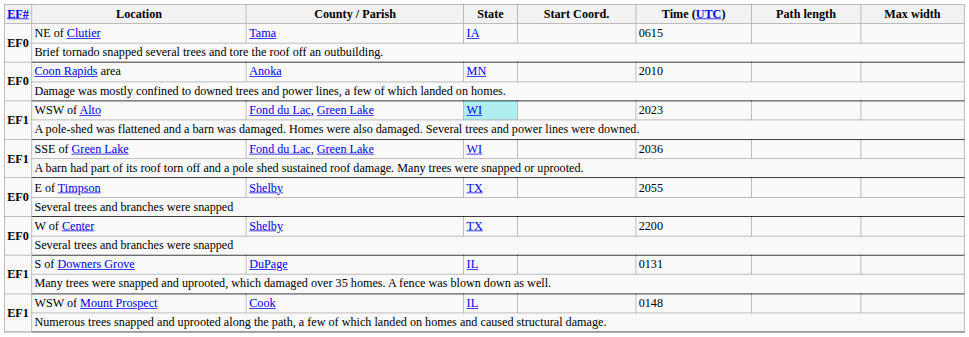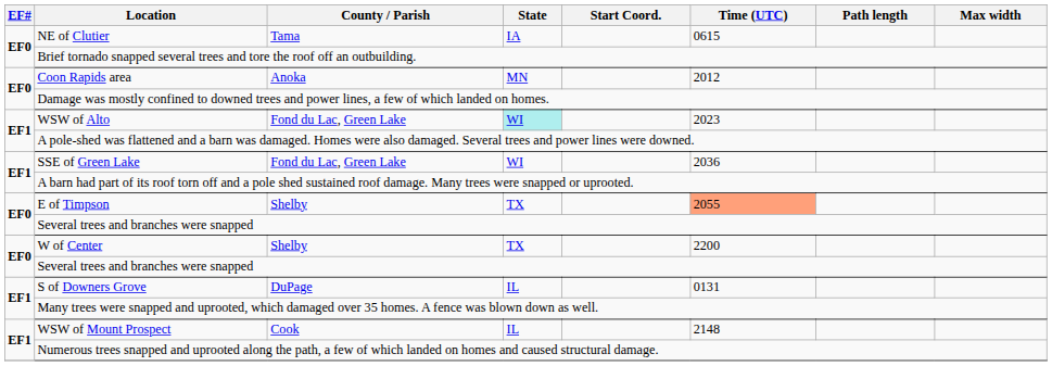Coon Rapids area | Time (UTC): 2010 -> 2012
E of Timpson | Time (UTC): no background -> lightsalmon background
WSW of Mount Prospect | Time (UTC): 0148 -> 2148
